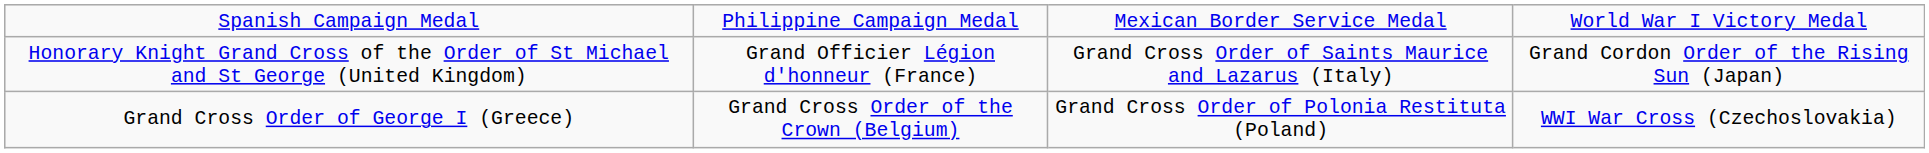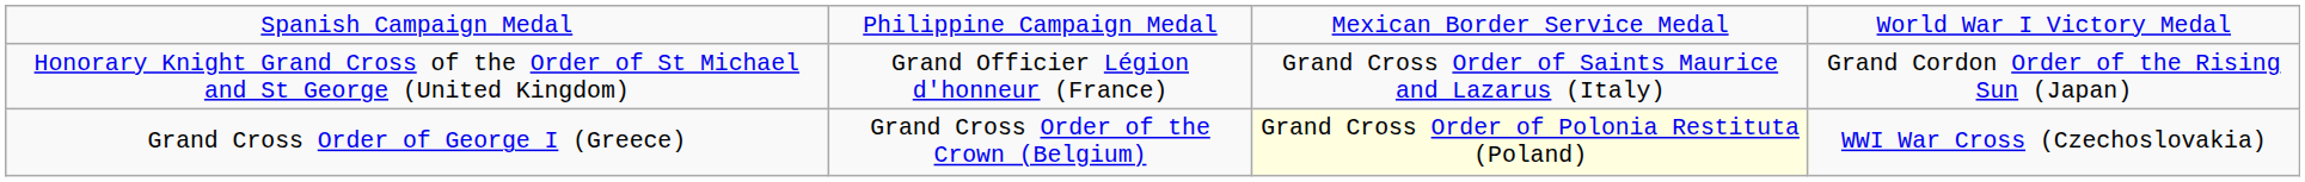Grand Cross Order of George I (Greece) | column 3: no background -> lightyellow background
